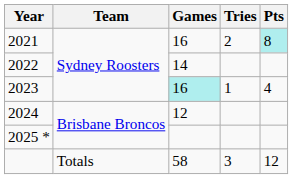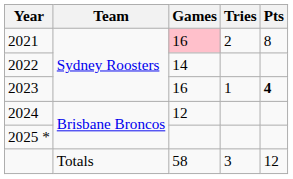2021 | Games: no background -> pink background
2021 | Pts: paleturquoise background -> no background
2023 | Games: paleturquoise background -> no background
2023 | Pts: normal -> bold
